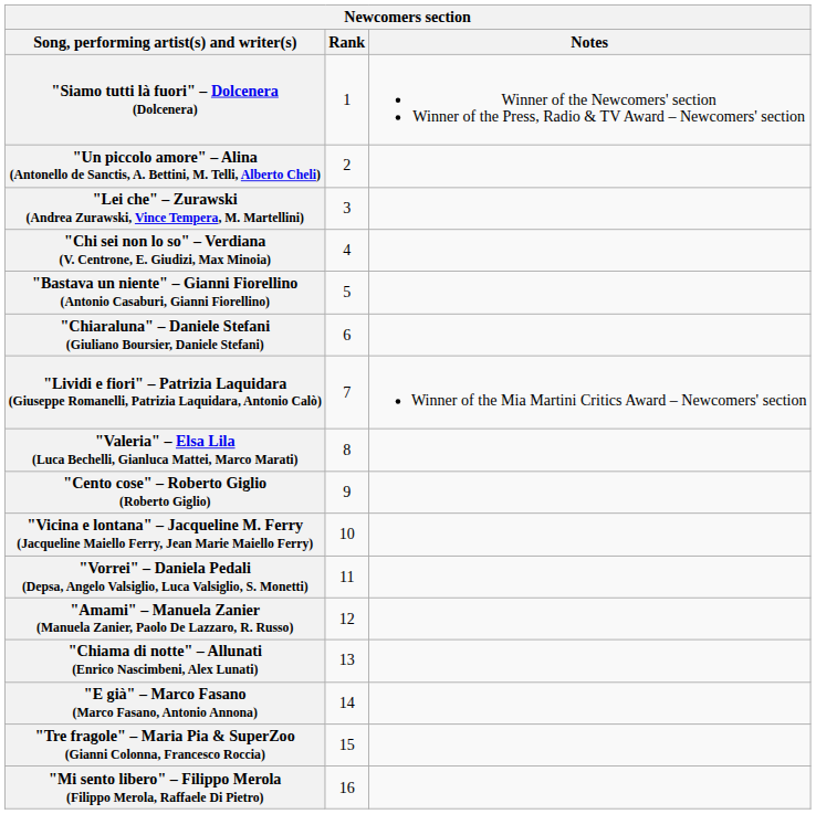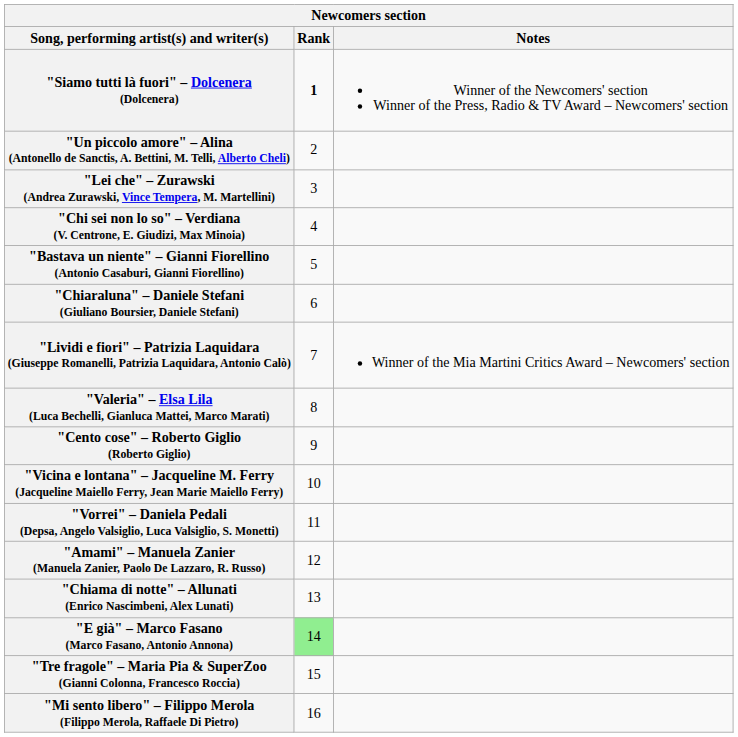"Siamo tutti là fuori" – Dolcenera (Dolcenera) | Rank: normal -> bold
"E già" – Marco Fasano (Marco Fasano, Antonio Annona) | Rank: no background -> lightgreen background
